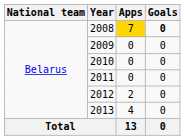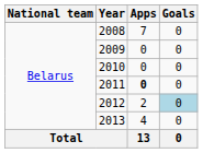2008 | Apps: gold background -> no background
2008 | Goals: bold -> normal
2011 | Apps: normal -> bold
2012 | Goals: no background -> lightblue background
